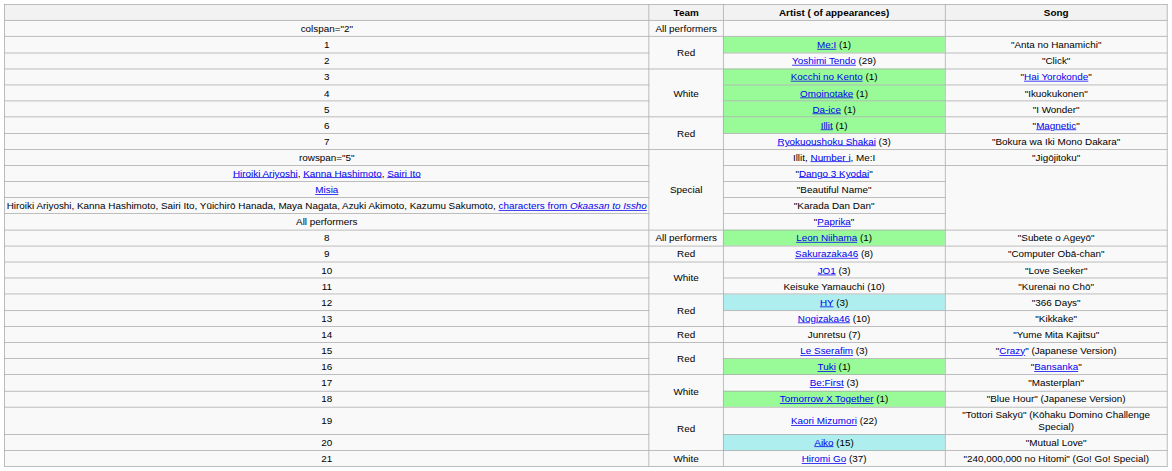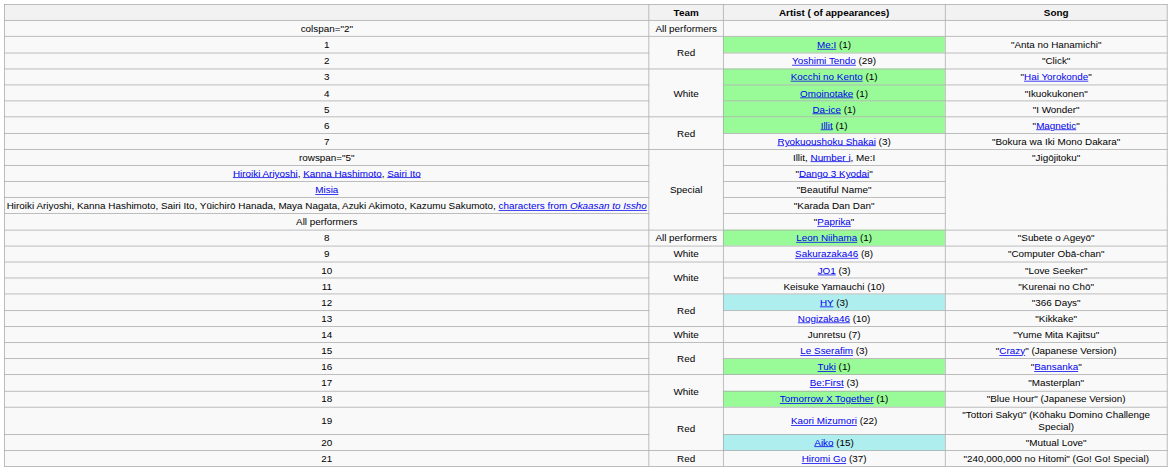Sakurazaka46 (8) | Team: Red -> White
Junretsu (7) | Team: Red -> White
Hiromi Go (37) | Team: White -> Red
